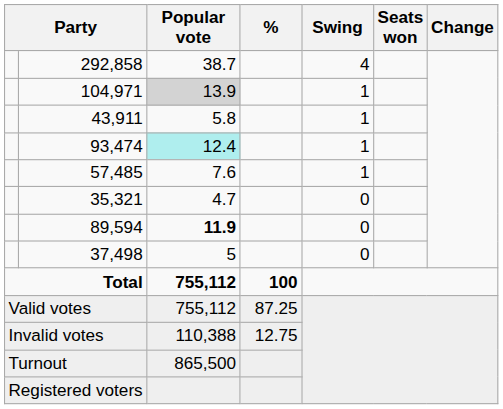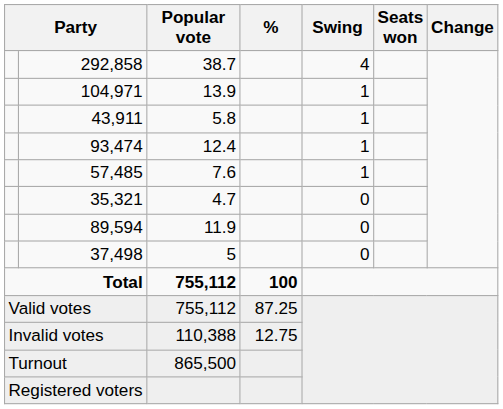104,971 | Popular vote: lightgrey background -> no background
93,474 | Popular vote: paleturquoise background -> no background
89,594 | Popular vote: bold -> normal
